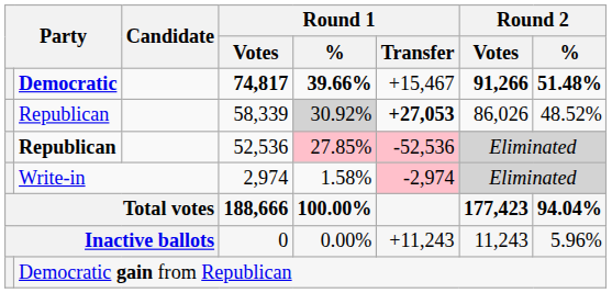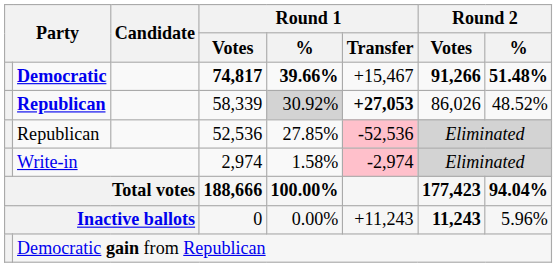58,339 | column 2: normal -> bold
52,536 | column 2: bold -> normal
52,536 | Round 1 / %: pink background -> no background
0 | Round 2 / Votes: normal -> bold
